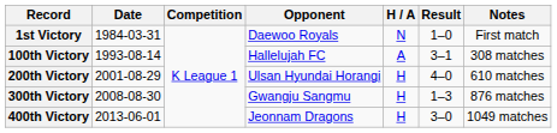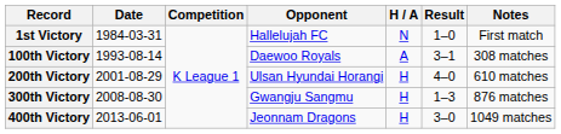1st Victory | Opponent: Daewoo Royals -> Hallelujah FC
100th Victory | Opponent: Hallelujah FC -> Daewoo Royals
